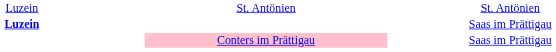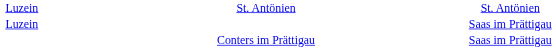row 2 | column 1: bold -> normal
row 3 | column 2: pink background -> no background
